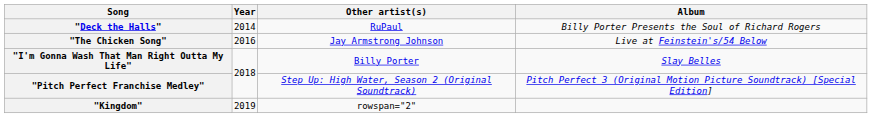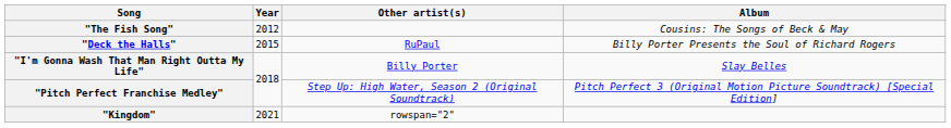+ row: "The Fish Song" | 2012 | Cousins: The Songs of Beck & May
"Deck the Halls" | Year: 2014 -> 2015
- row: "The Chicken Song" | 2016 | Jay Armstrong Johnson | Live at Feinstein's/54 Below
"Kingdom" | Year: 2019 -> 2021
